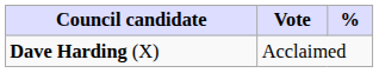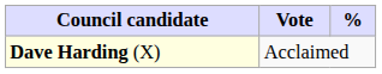Dave Harding (X) | Council candidate: no background -> lightyellow background
